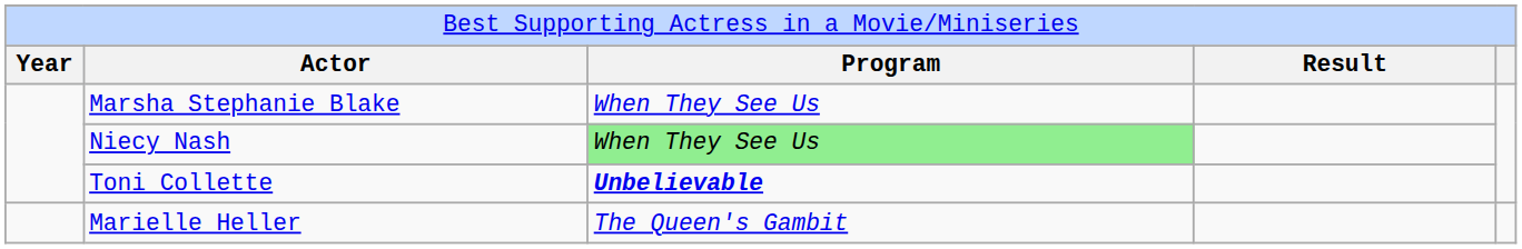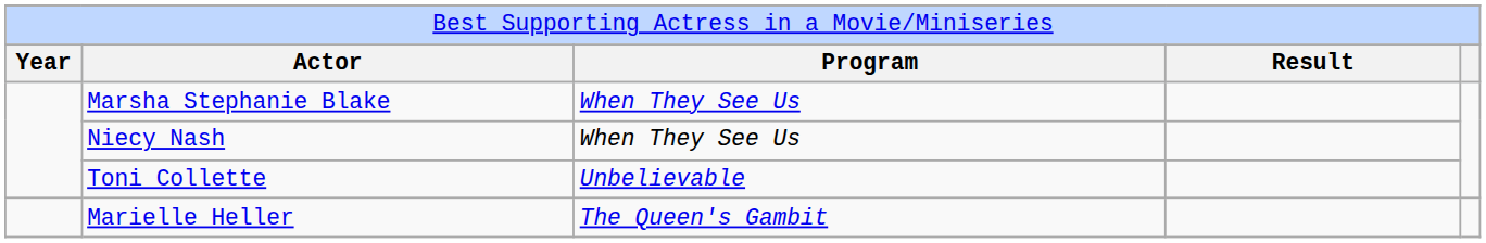Niecy Nash | column 3: lightgreen background -> no background
Toni Collette | column 3: bold -> normal
